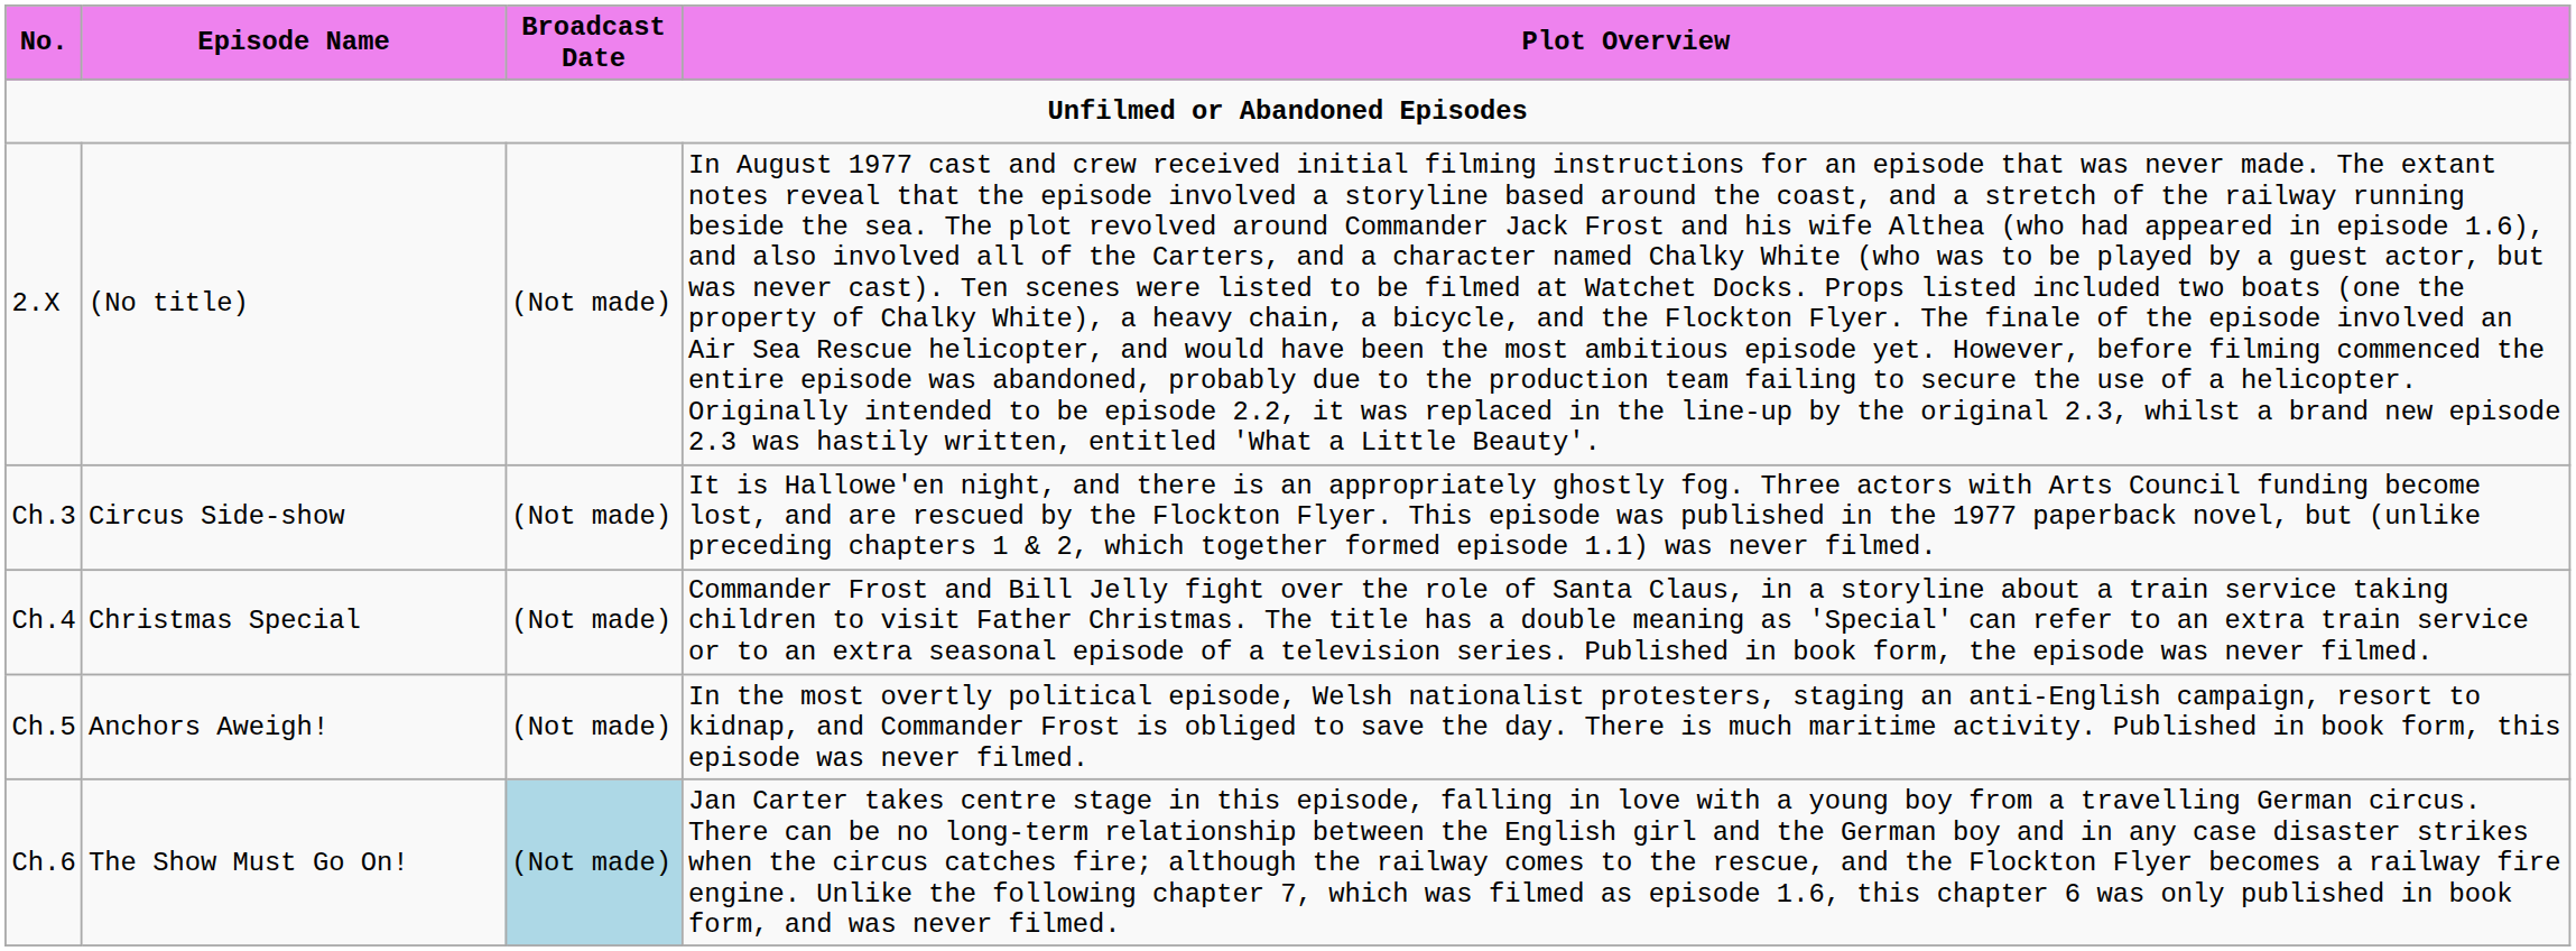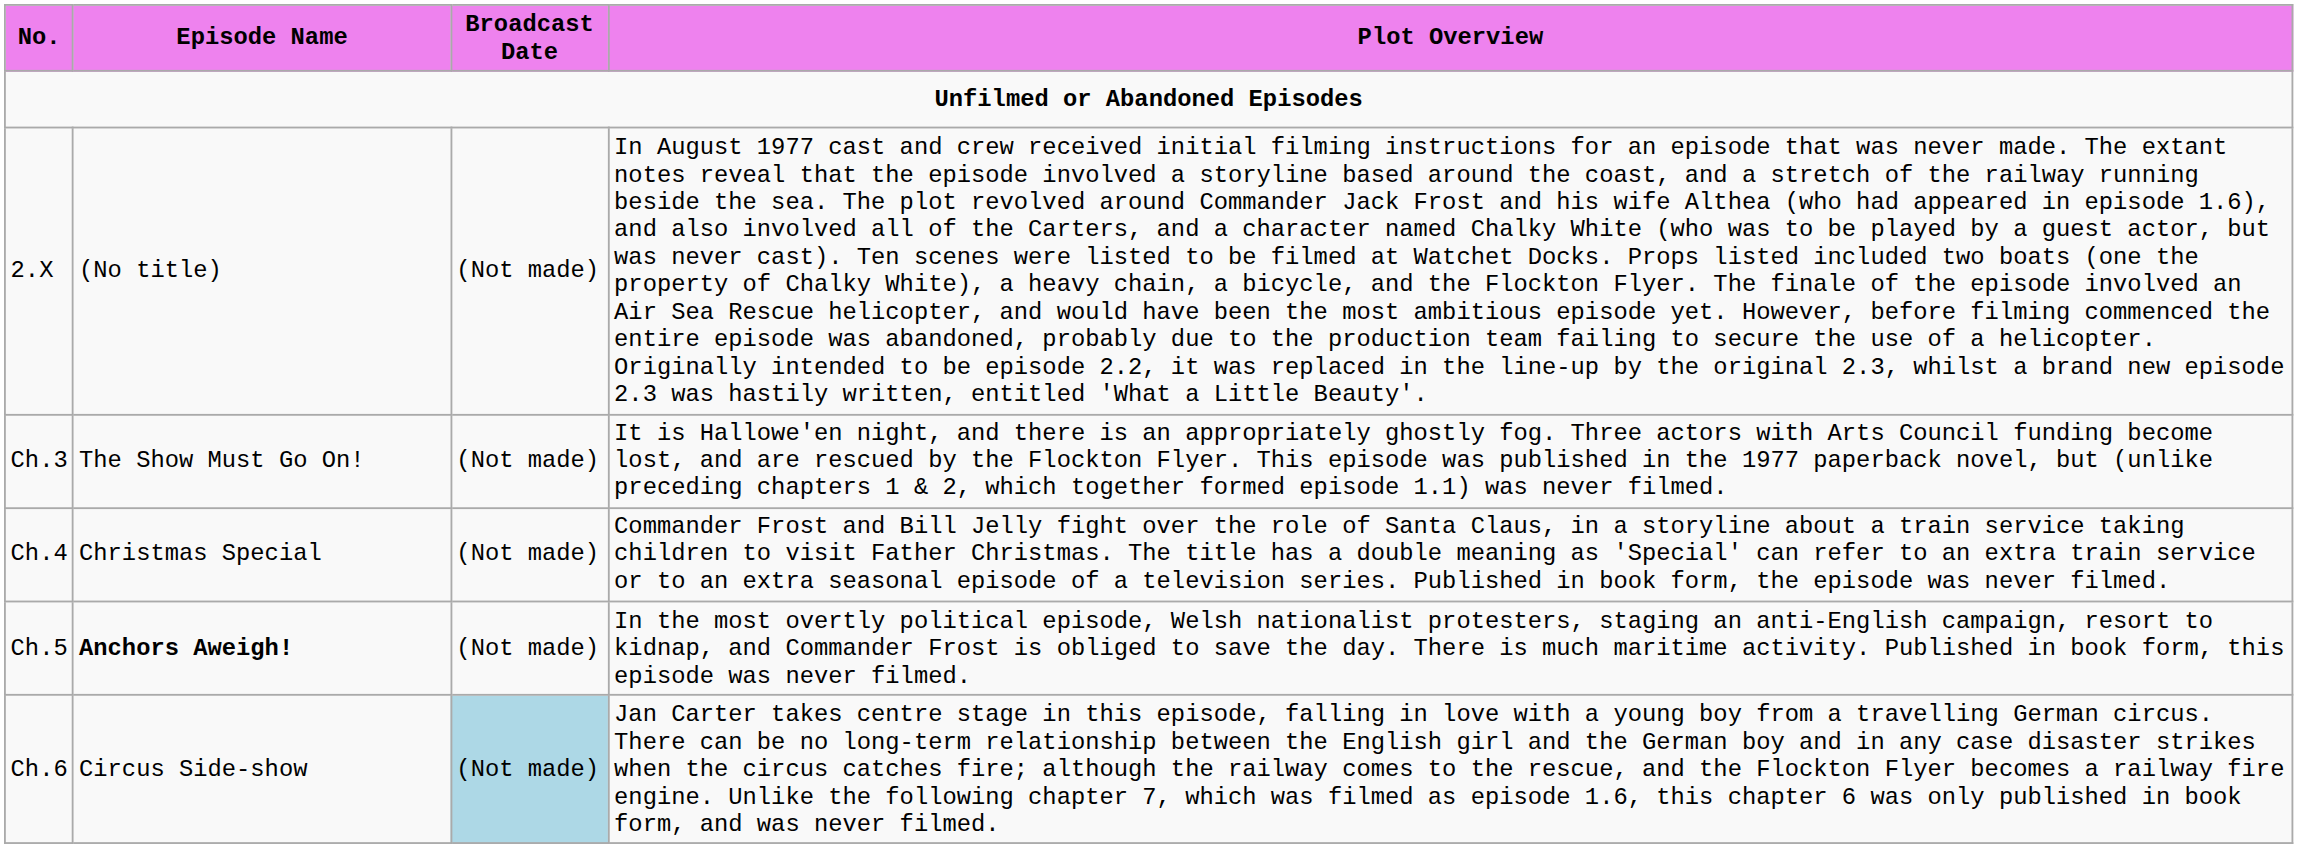Ch.3 | Episode Name: Circus Side-show -> The Show Must Go On!
Ch.5 | Episode Name: normal -> bold
Ch.6 | Episode Name: The Show Must Go On! -> Circus Side-show
